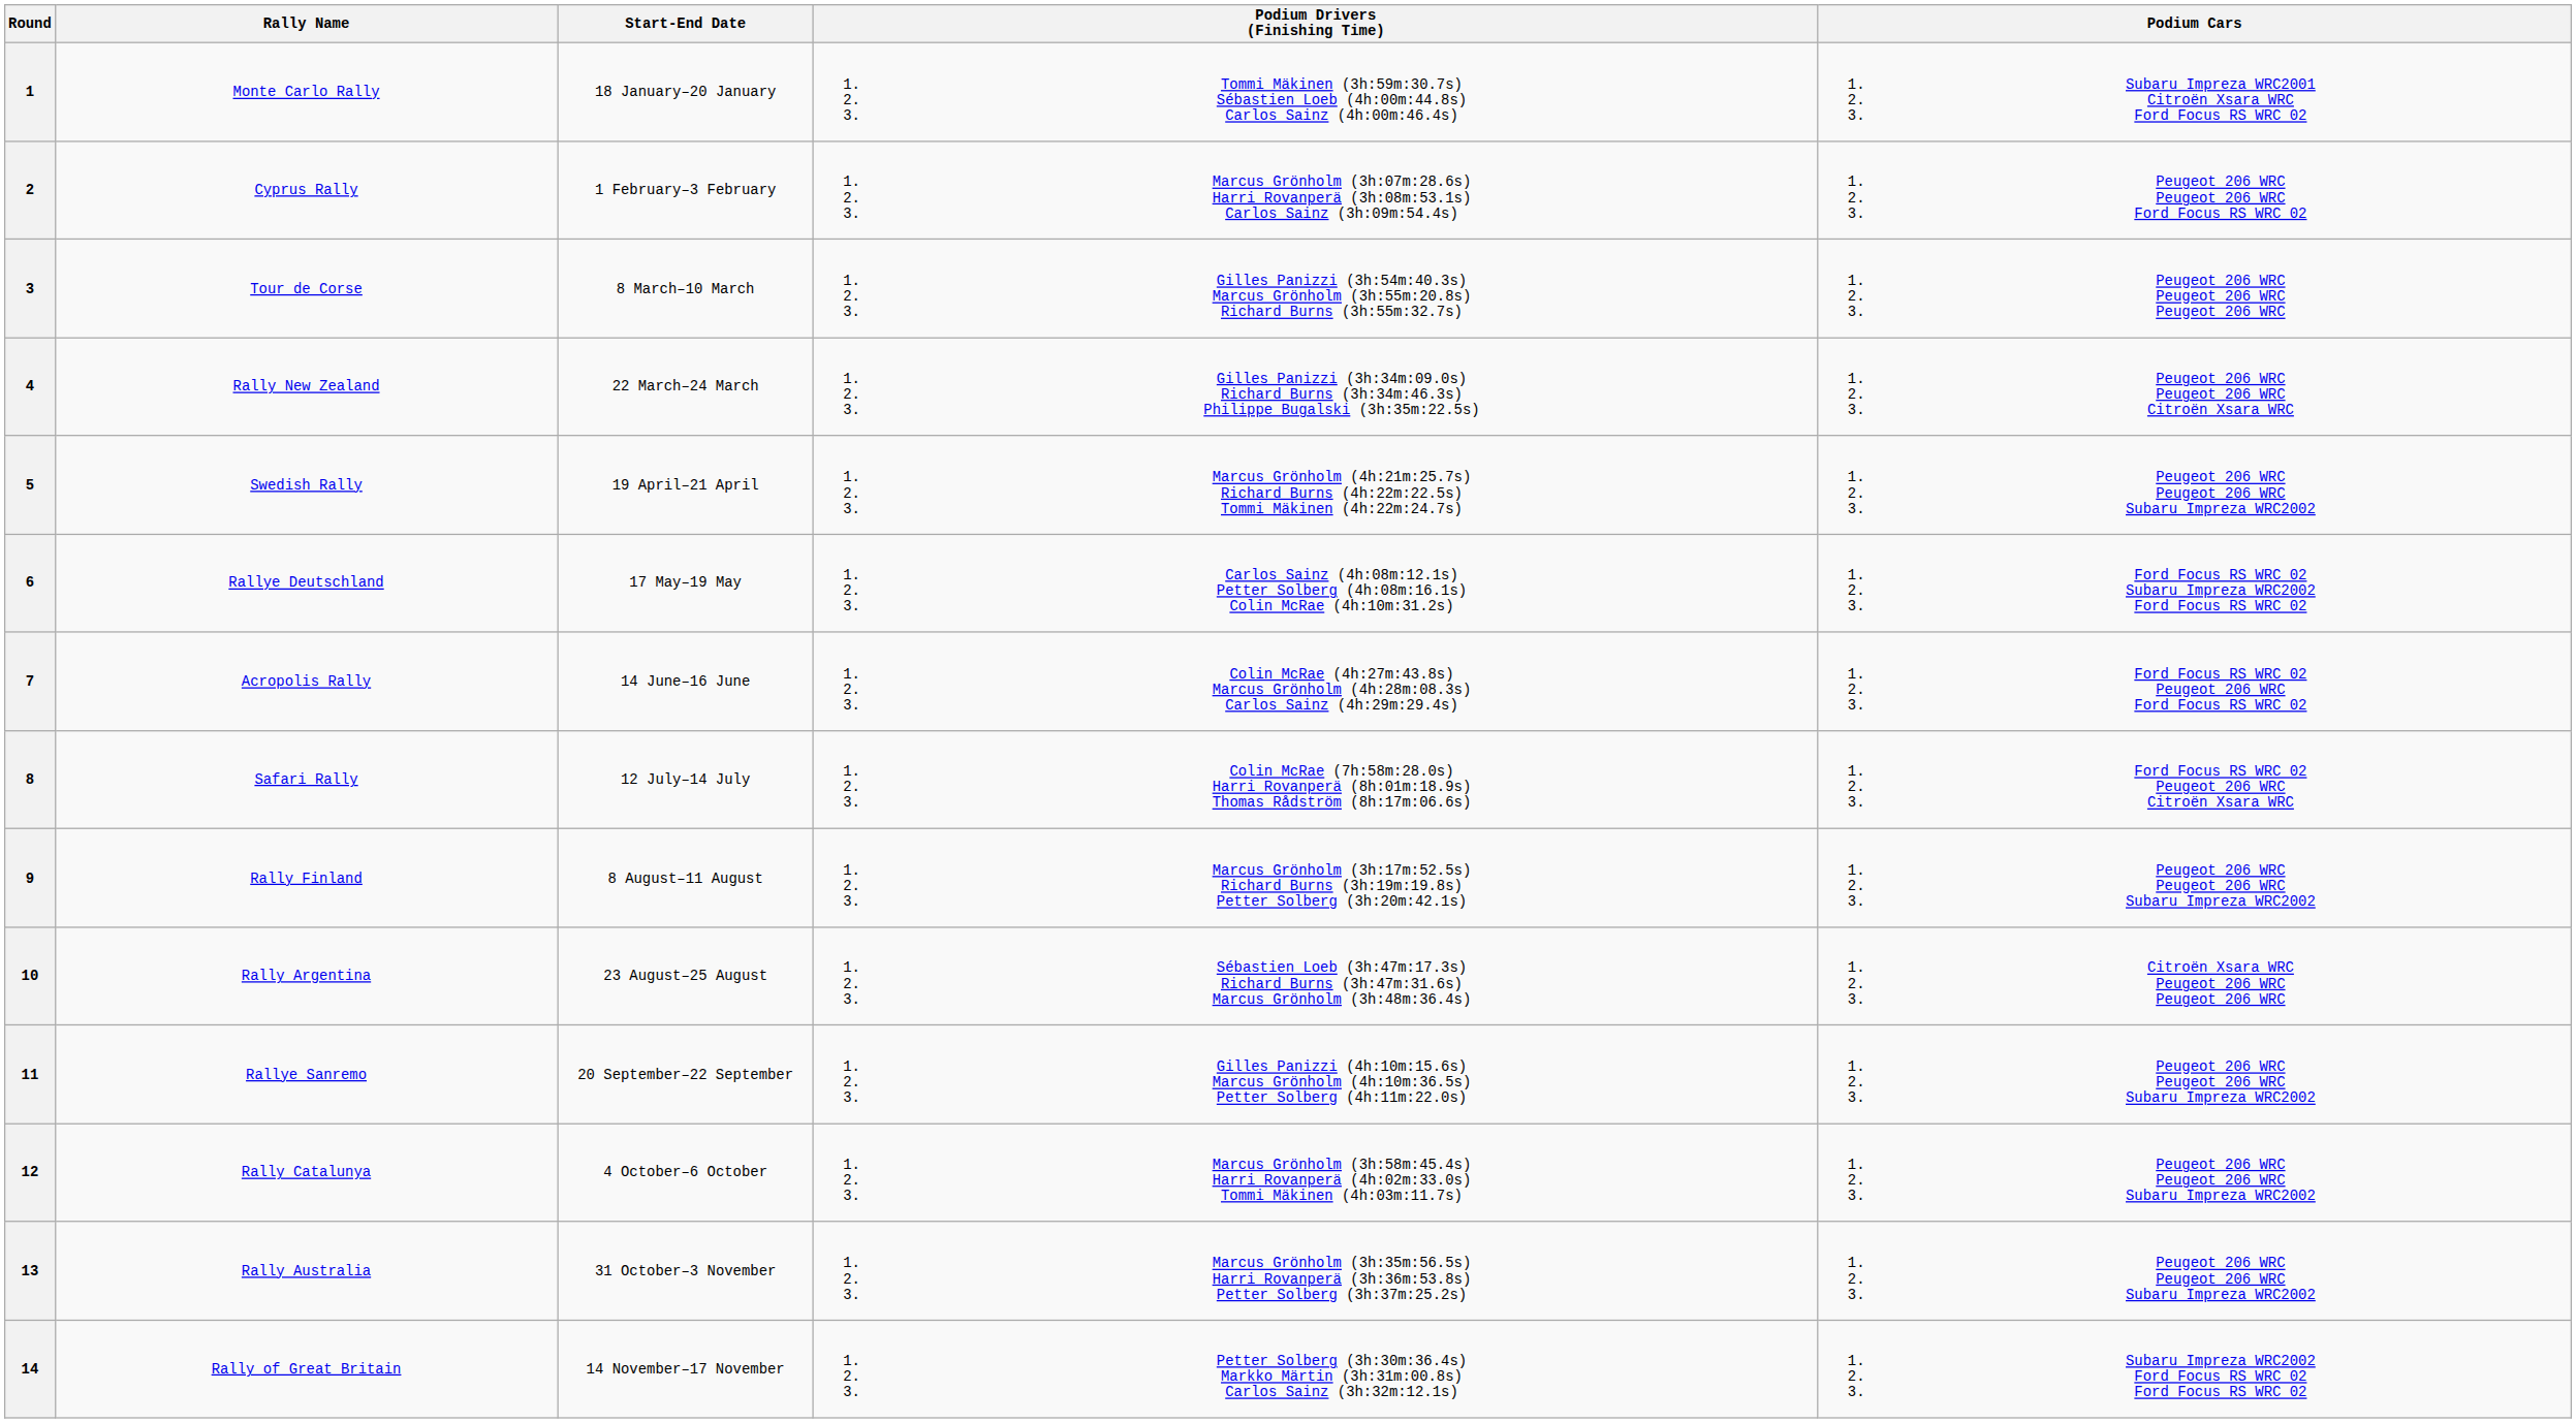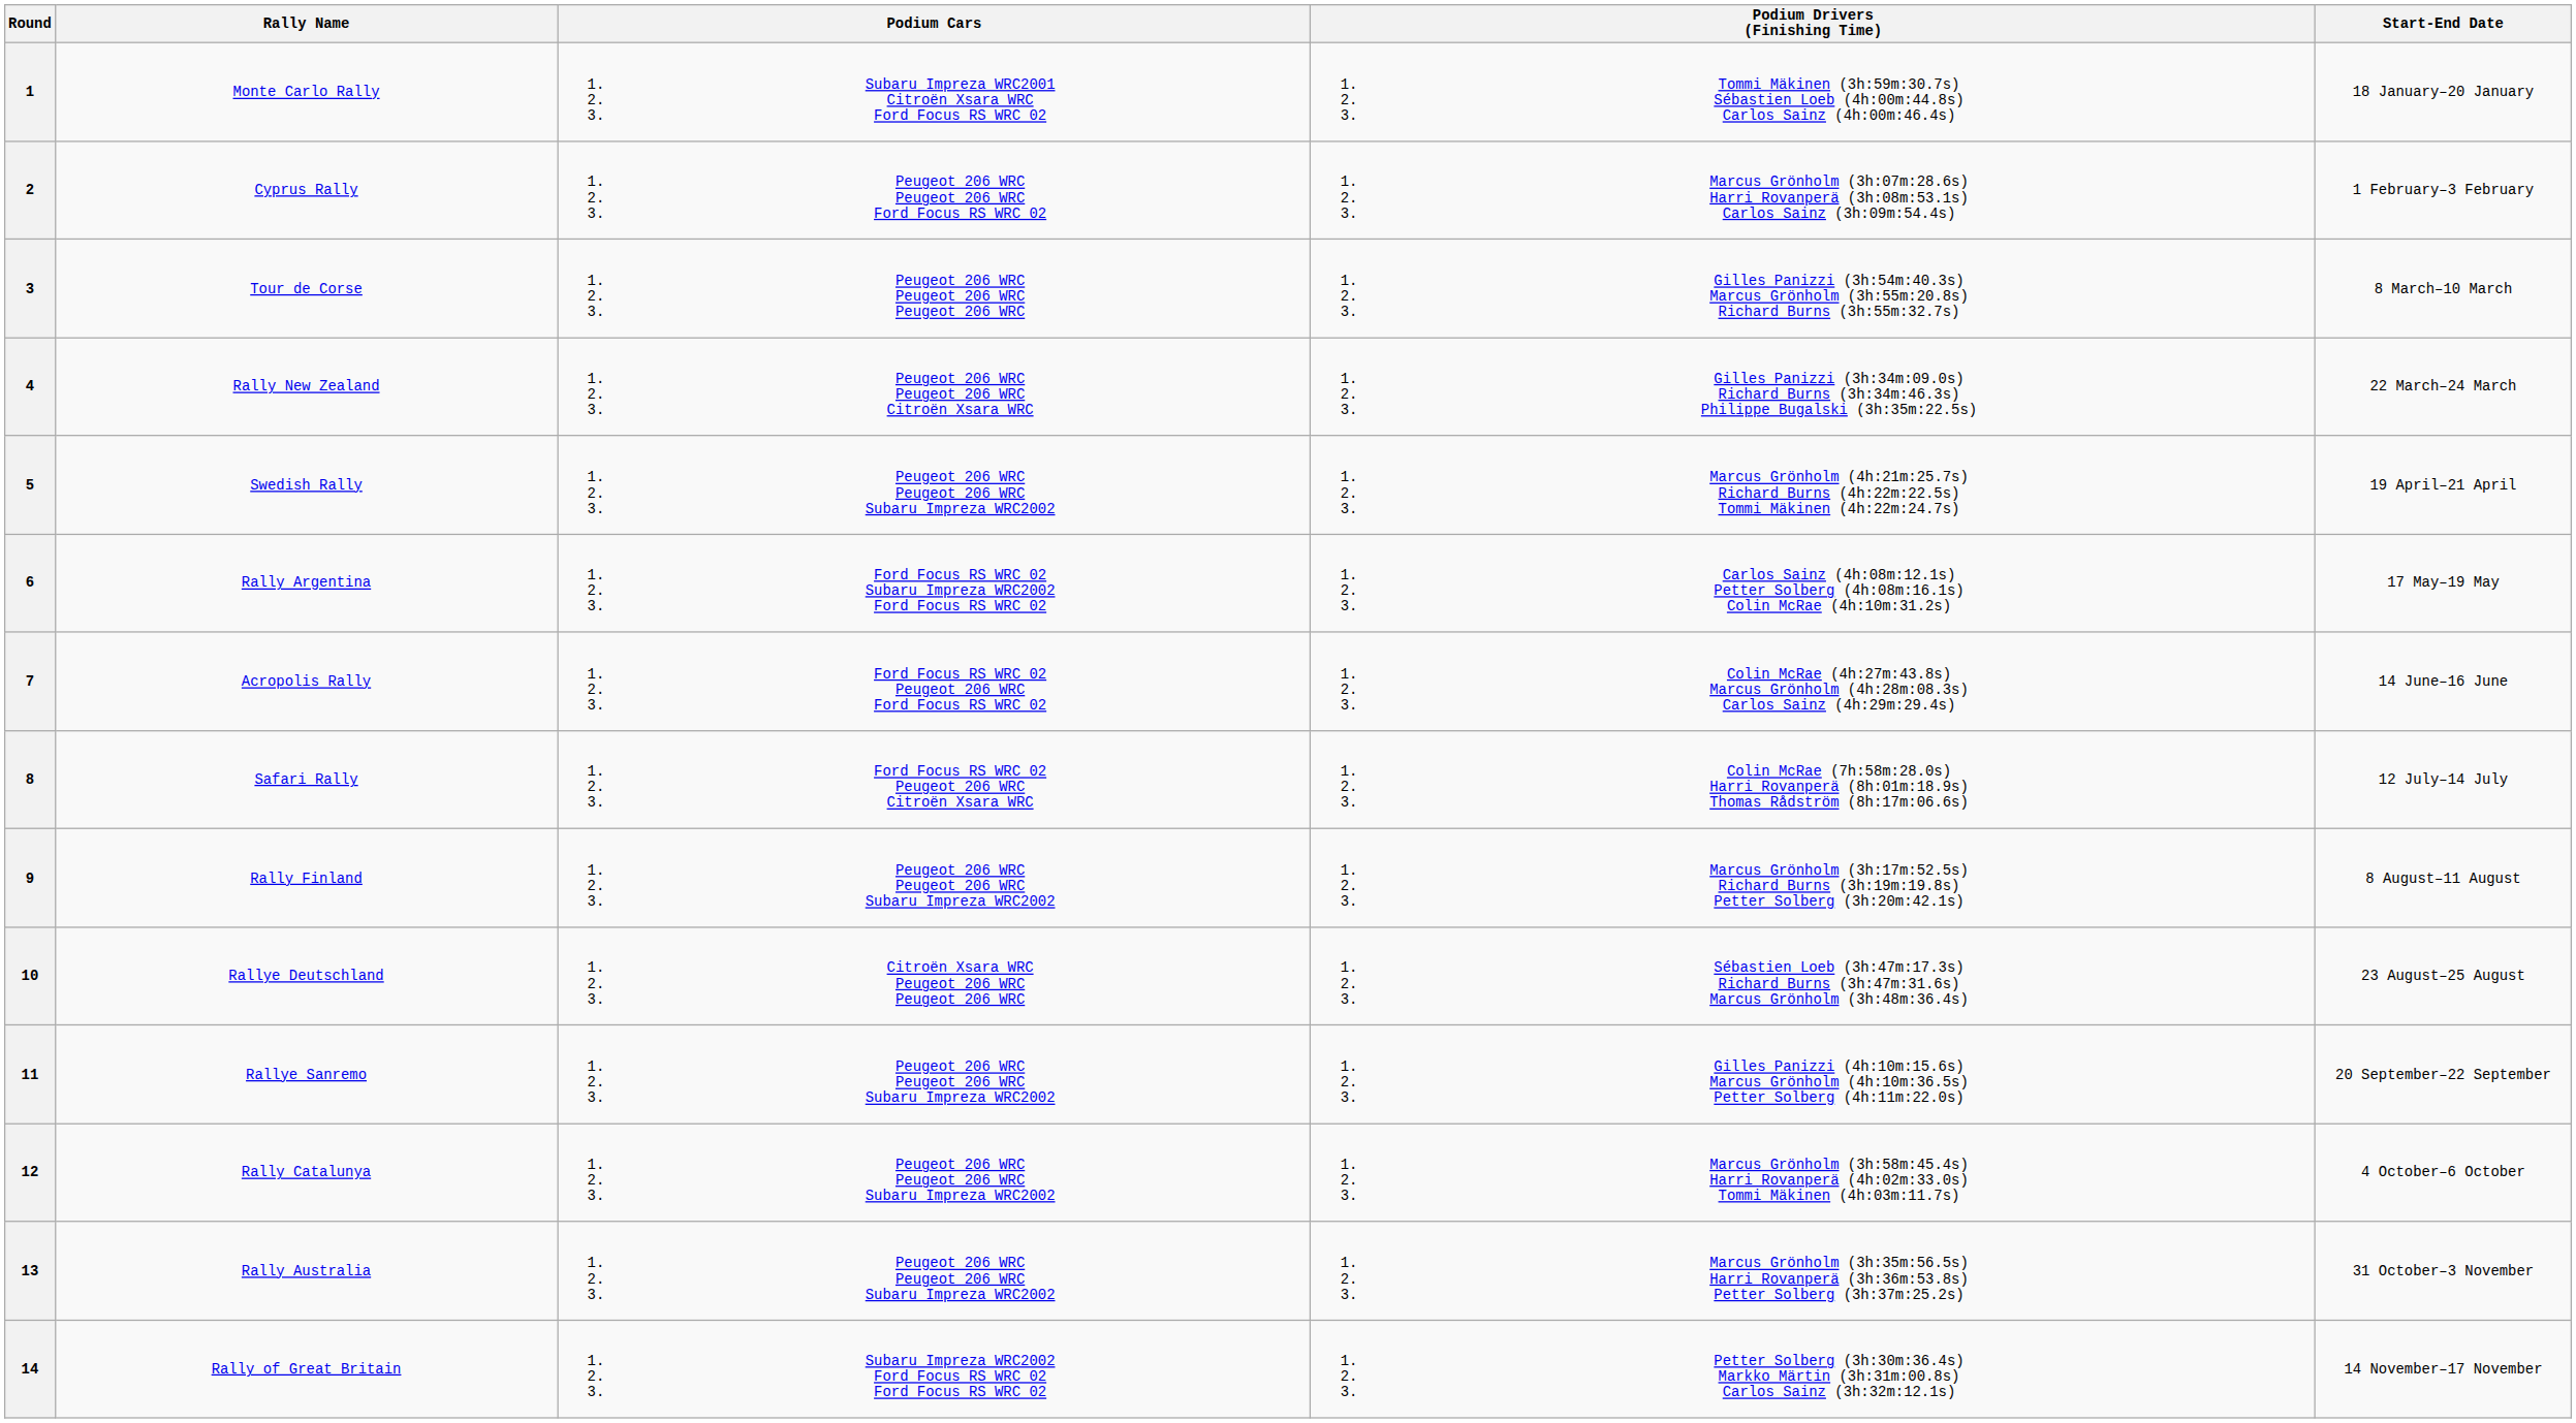columns swapped: Start-End Date <-> Podium Cars
6 | Rally Name: Rallye Deutschland -> Rally Argentina
10 | Rally Name: Rally Argentina -> Rallye Deutschland
